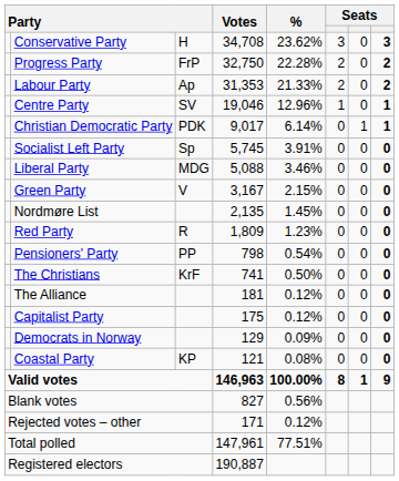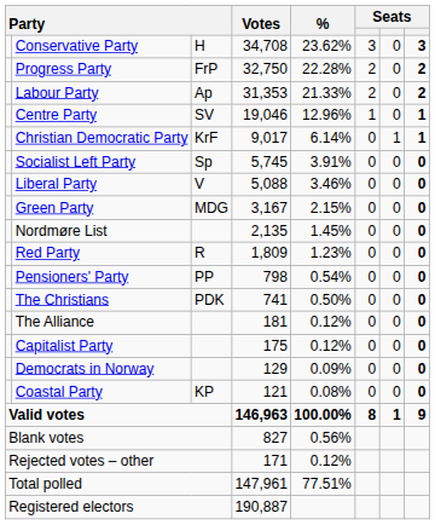Christian Democratic Party | column 3: PDK -> KrF
Liberal Party | column 3: MDG -> V
Green Party | column 3: V -> MDG
The Christians | column 3: KrF -> PDK
